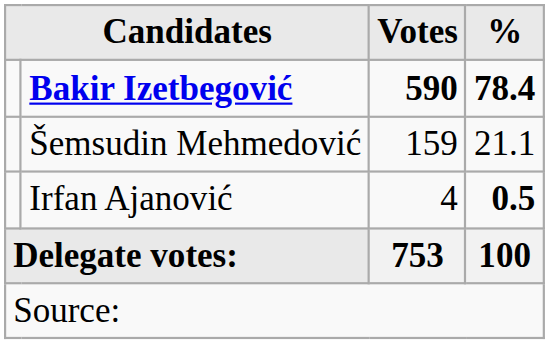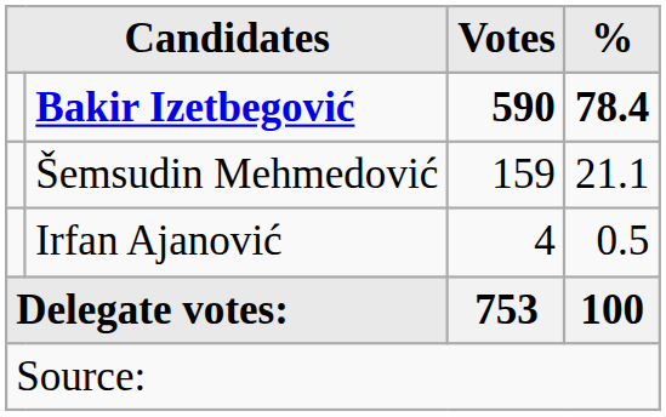Irfan Ajanović | %: bold -> normal
